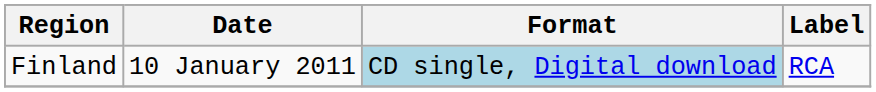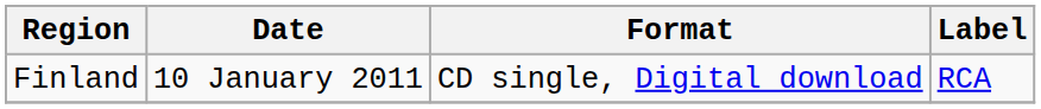Finland | Format: lightblue background -> no background
